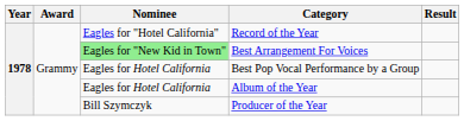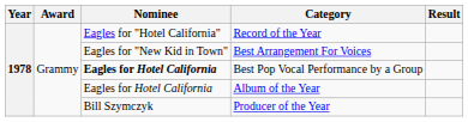Best Arrangement For Voices | Nominee: lightgreen background -> no background
Best Pop Vocal Performance by a Group | Nominee: normal -> bold
